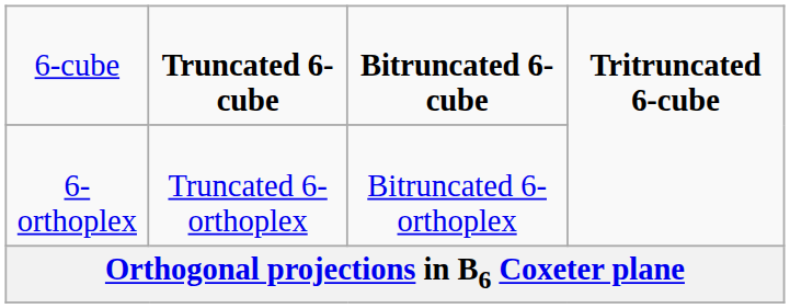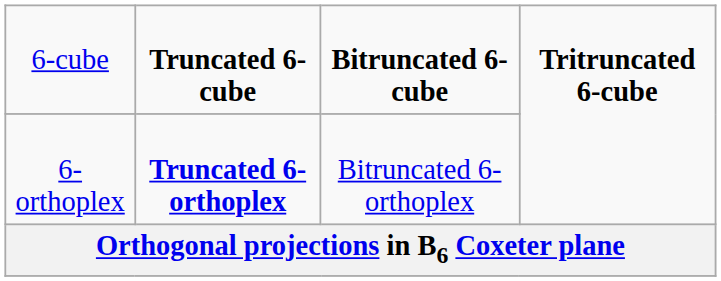6-orthoplex | column 2: normal -> bold
